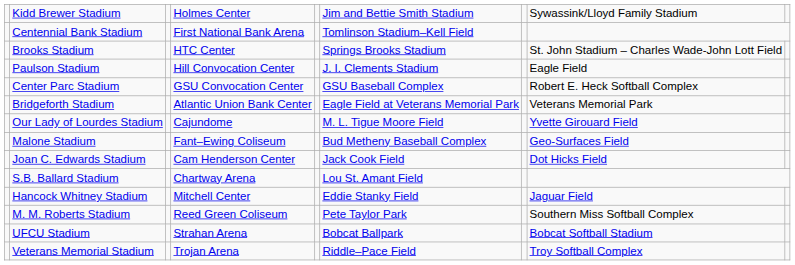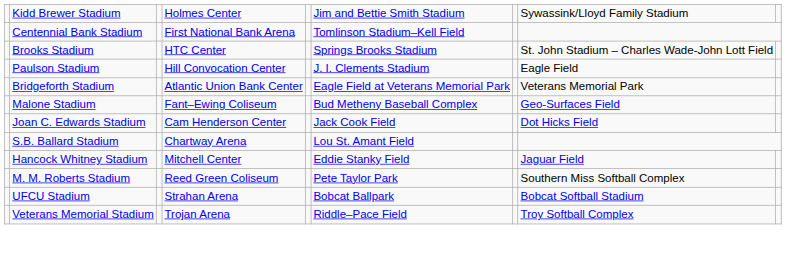- row: Center Parc Stadium | GSU Convocation Center | GSU Baseball Complex | Robert E. Heck Softball Complex
- row: Our Lady of Lourdes Stadium | Cajundome | M. L. Tigue Moore Field | Yvette Girouard Field
